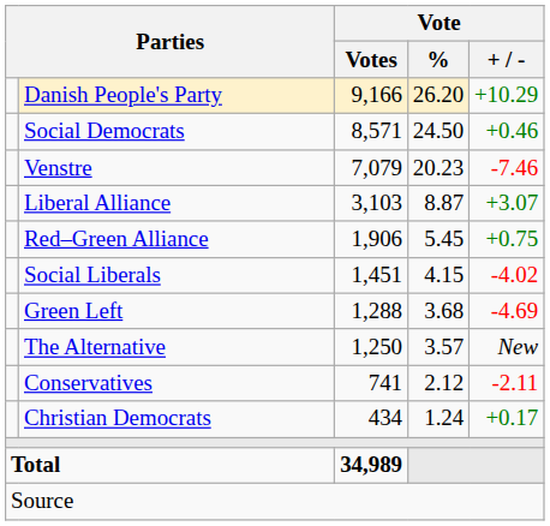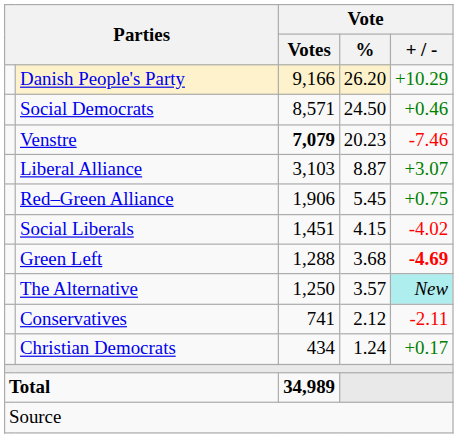Venstre | Vote / Votes: normal -> bold
Green Left | Vote / + / -: normal -> bold
The Alternative | Vote / + / -: no background -> paleturquoise background
